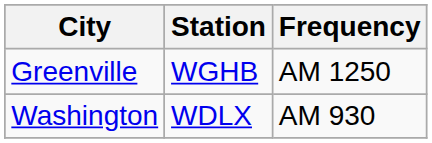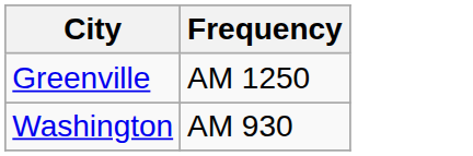- column: Station | WGHB | WDLX
